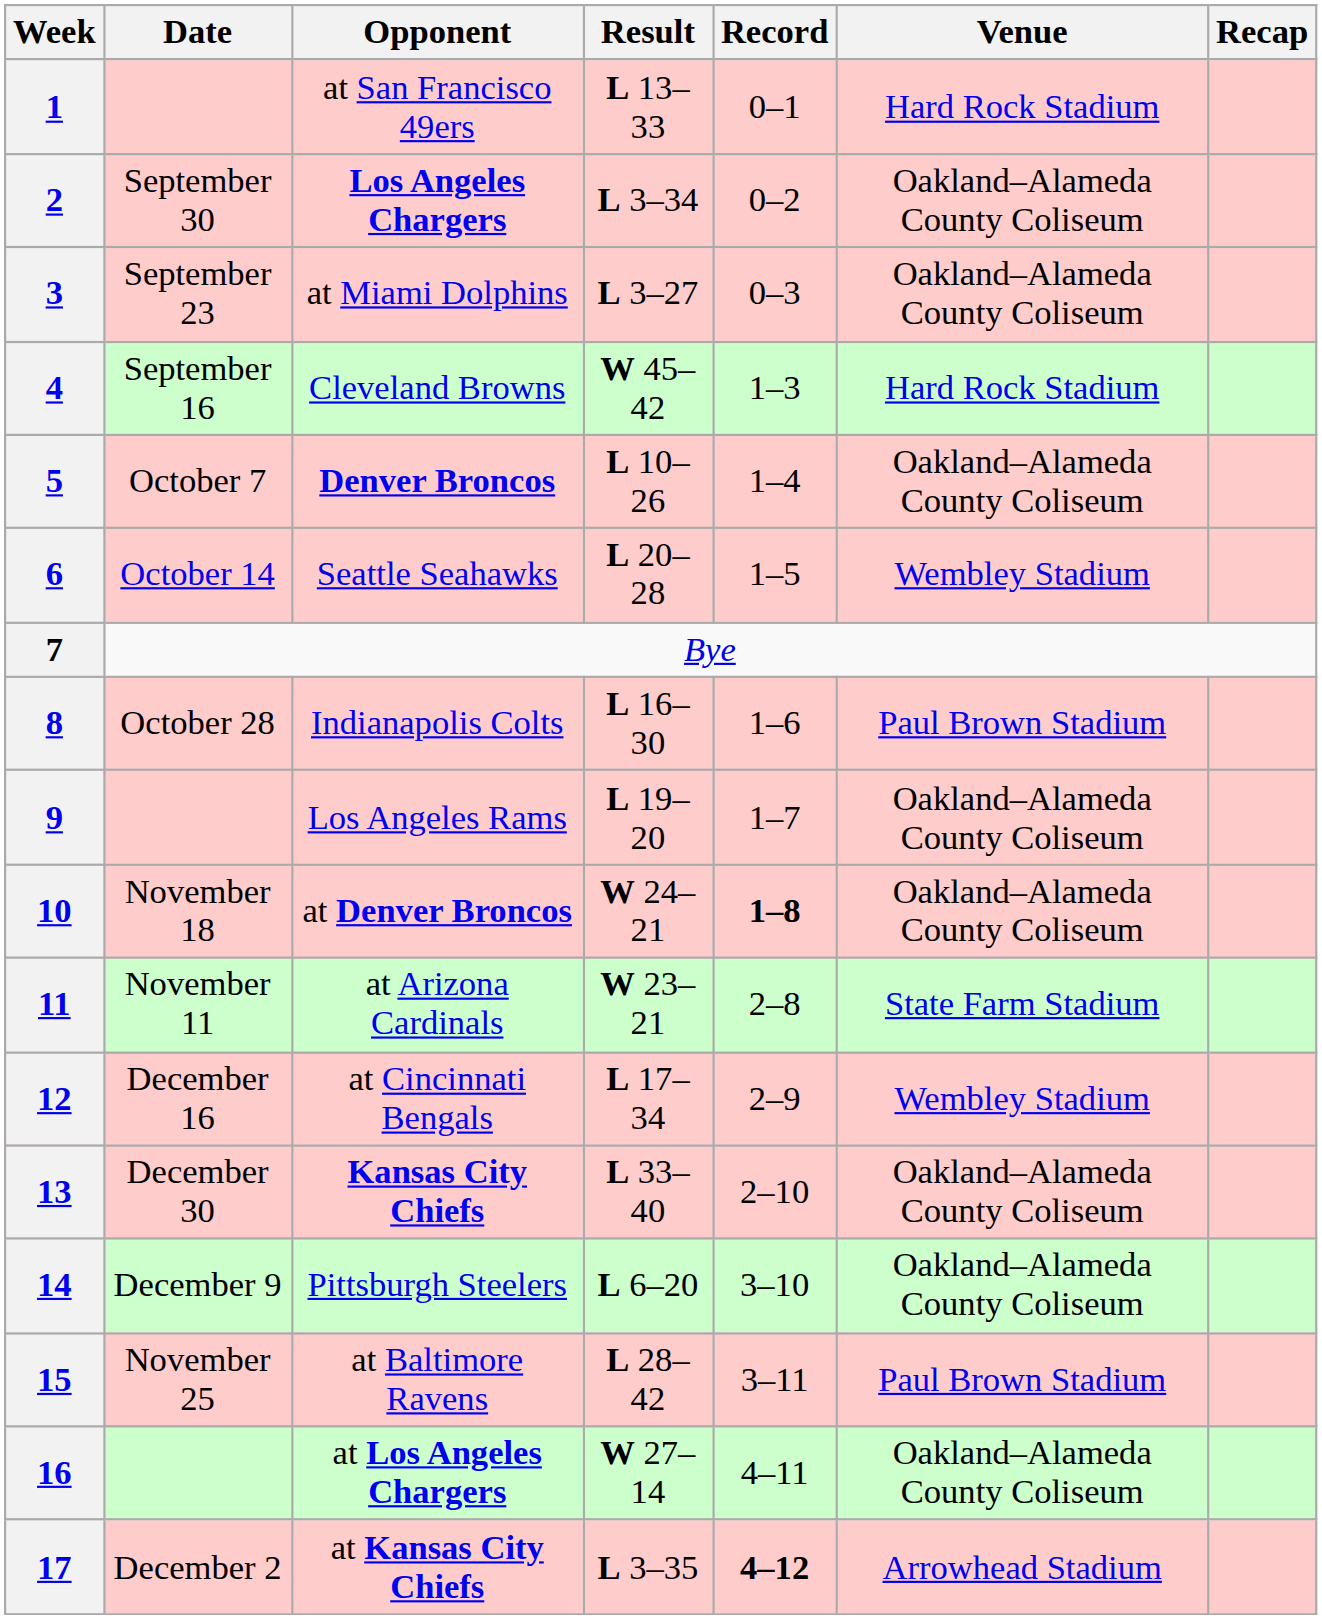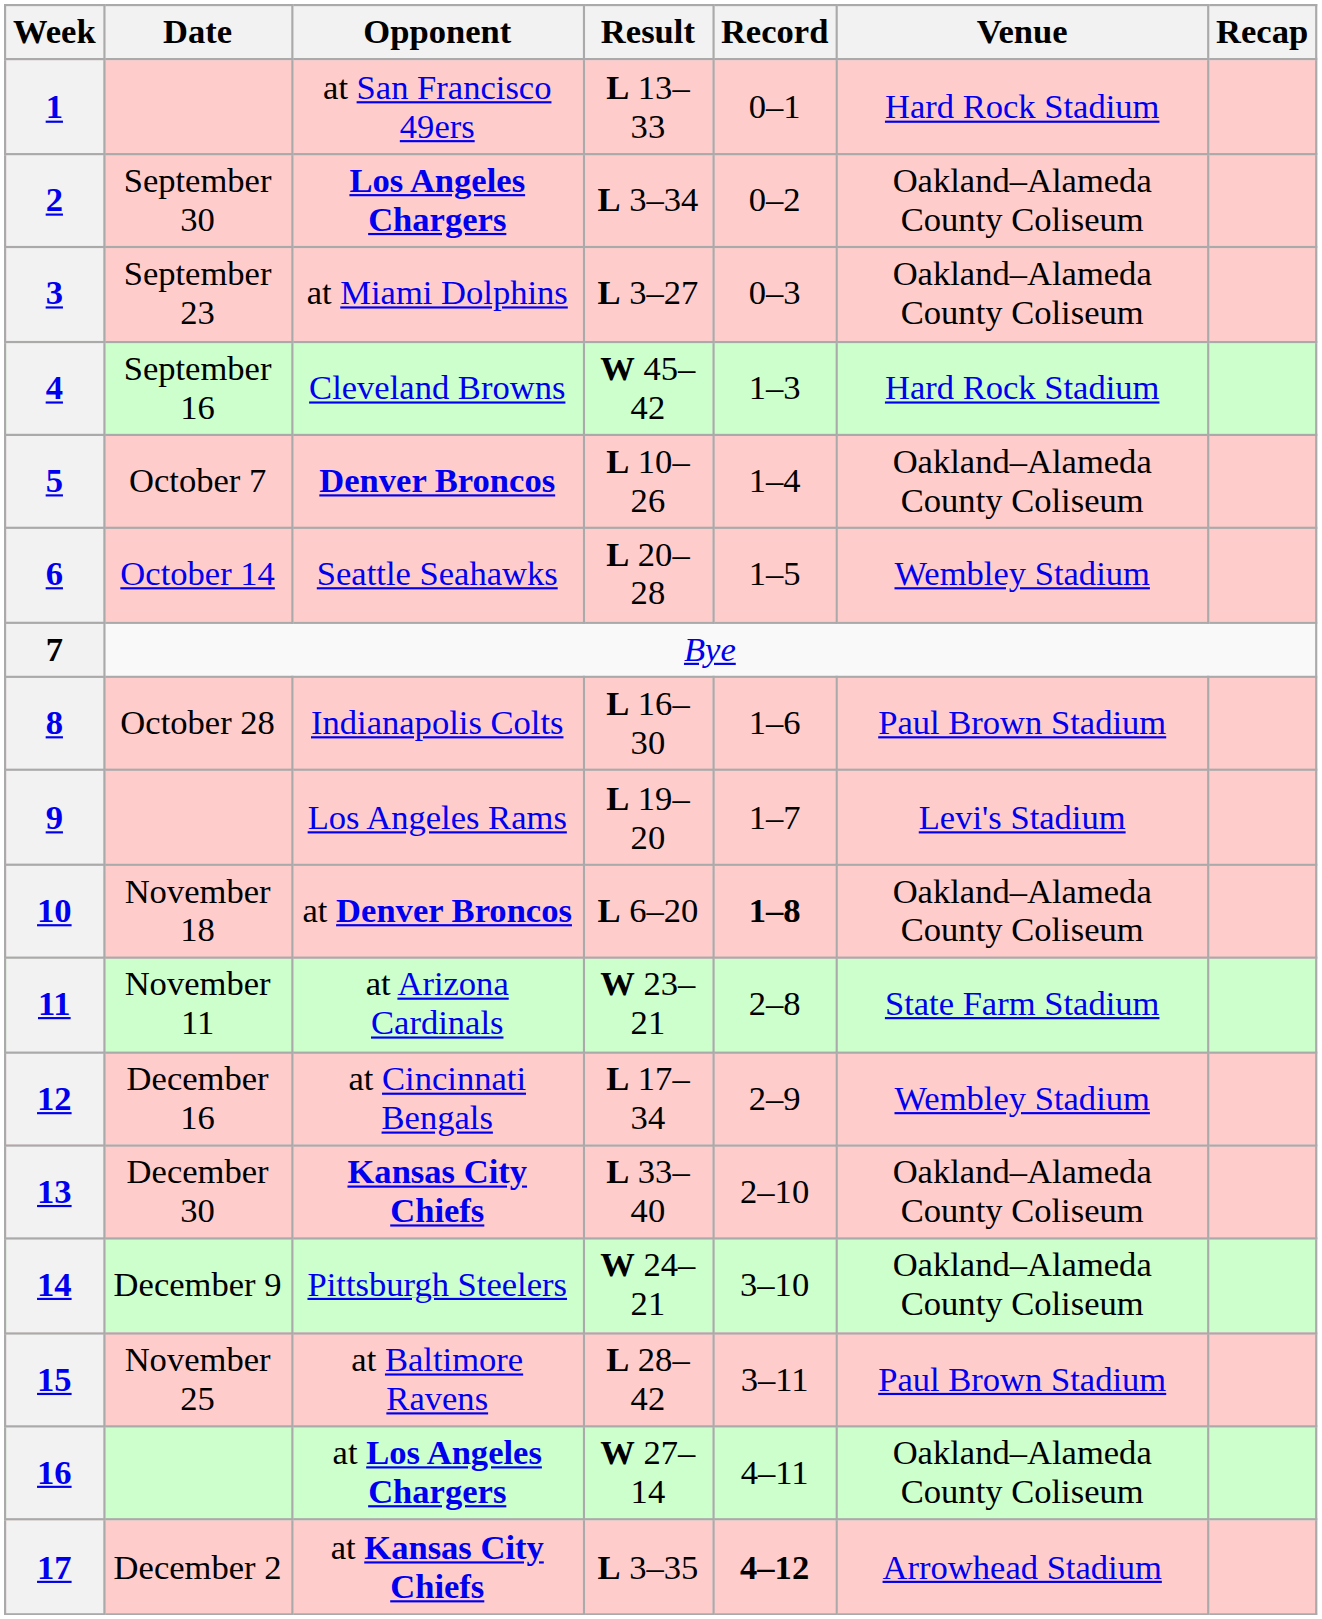9 | Venue: Oakland–Alameda County Coliseum -> Levi's Stadium
10 | Result: W 24–21 -> L 6–20
14 | Result: L 6–20 -> W 24–21
